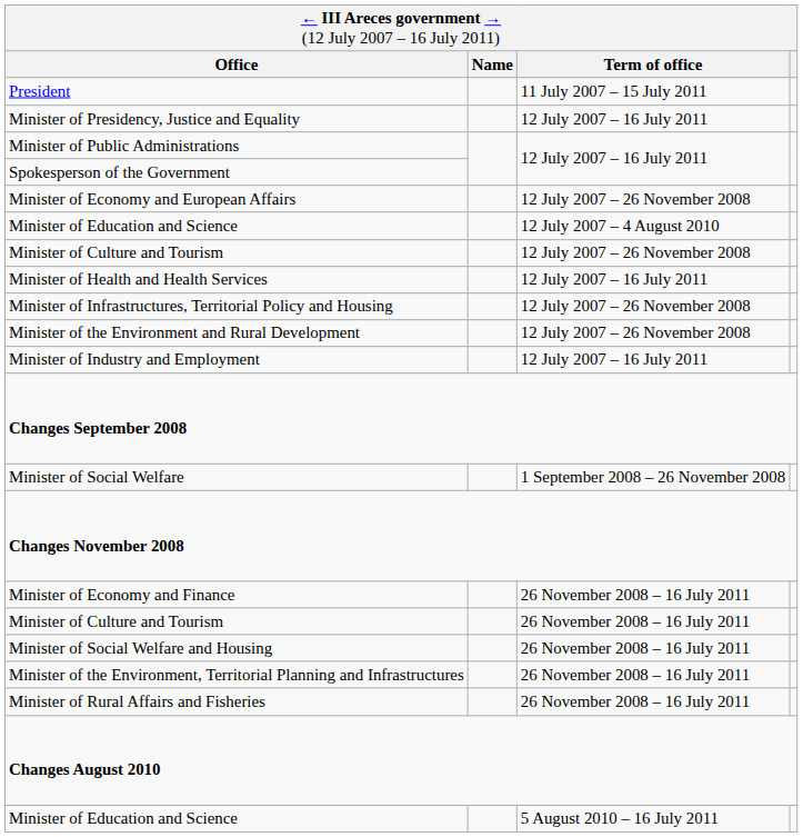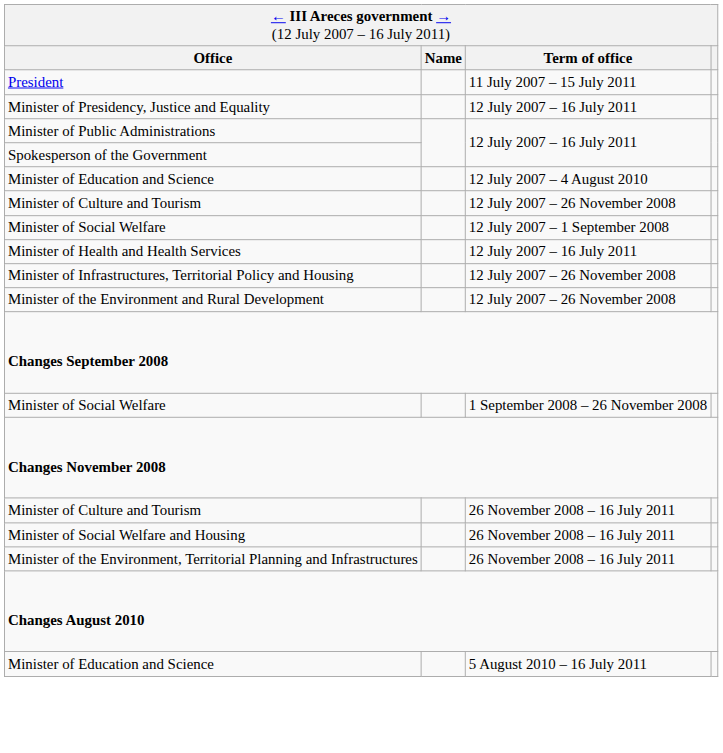- row: Minister of Economy and European Affairs | 12 July 2007 – 26 November 2008
+ row: Minister of Social Welfare | 12 July 2007 – 1 September 2008
- row: Minister of Industry and Employment | 12 July 2007 – 16 July 2011
- row: Minister of Economy and Finance | 26 November 2008 – 16 July 2011
- row: Minister of Rural Affairs and Fisheries | 26 November 2008 – 16 July 2011
